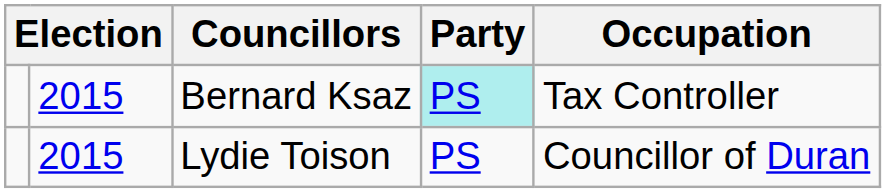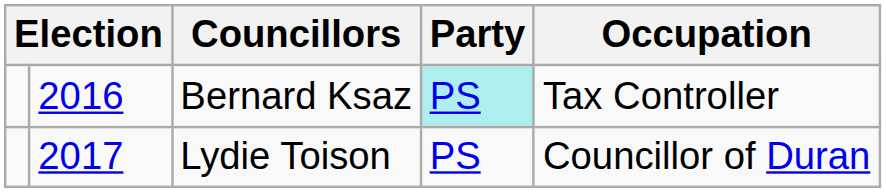Bernard Ksaz | column 2: 2015 -> 2016
Lydie Toison | column 2: 2015 -> 2017
